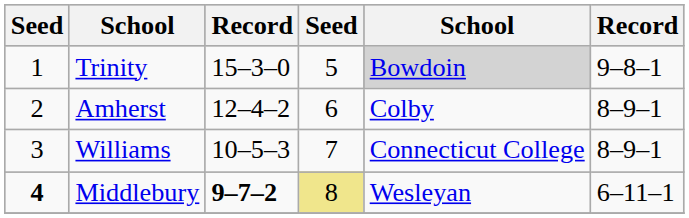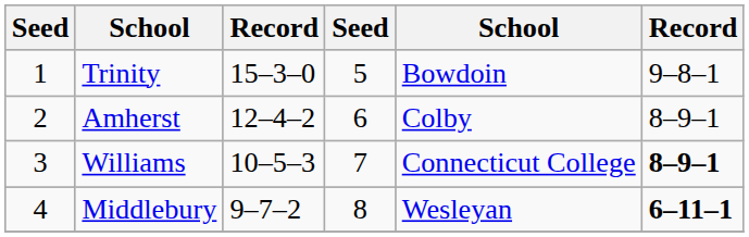Trinity | column 5: lightgrey background -> no background
Williams | column 6: normal -> bold
Middlebury | column 1: bold -> normal
Middlebury | column 3: bold -> normal
Middlebury | column 4: khaki background -> no background
Middlebury | column 6: normal -> bold
